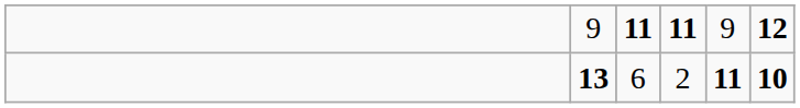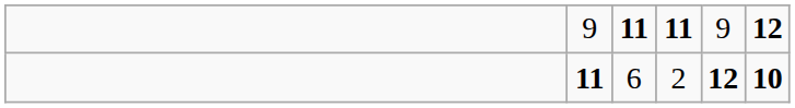row 2 | column 2: 13 -> 11
row 2 | column 5: 11 -> 12
